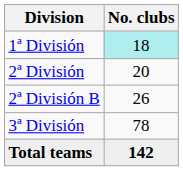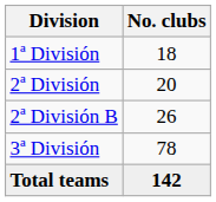1ª División | No. clubs: paleturquoise background -> no background
